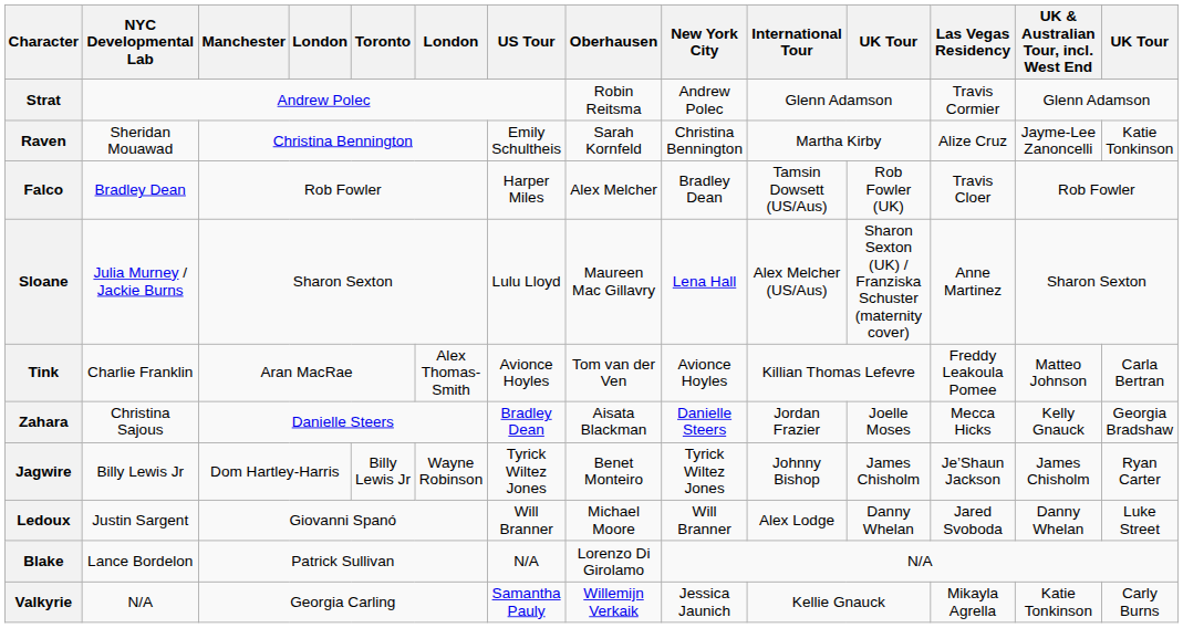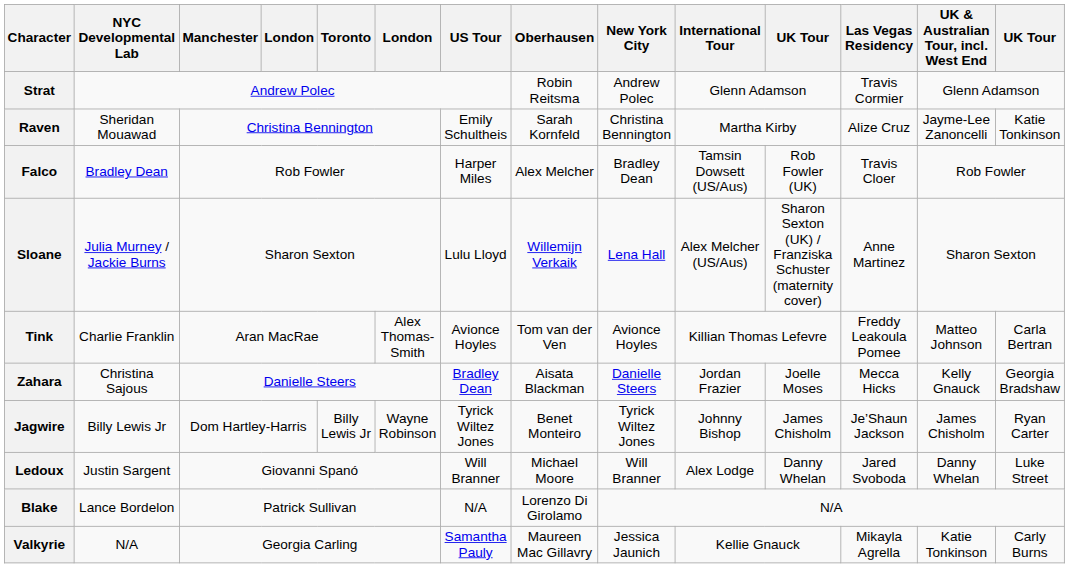Sloane | Oberhausen: Maureen Mac Gillavry -> Willemijn Verkaik
Valkyrie | Oberhausen: Willemijn Verkaik -> Maureen Mac Gillavry
